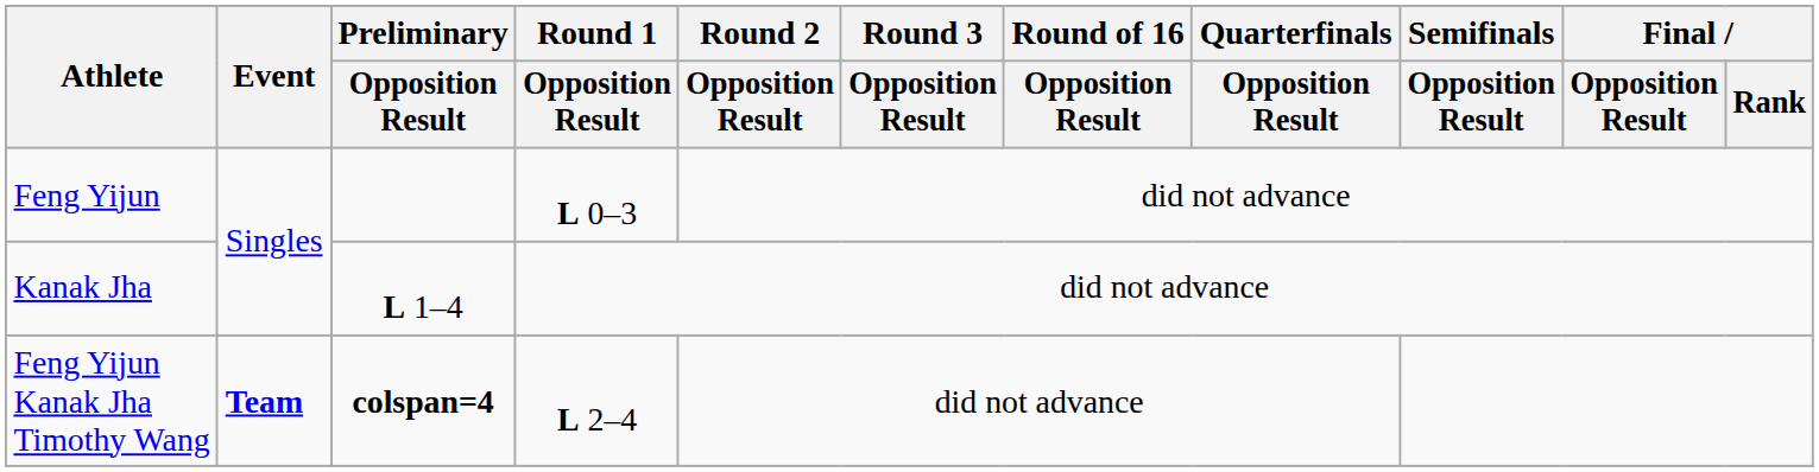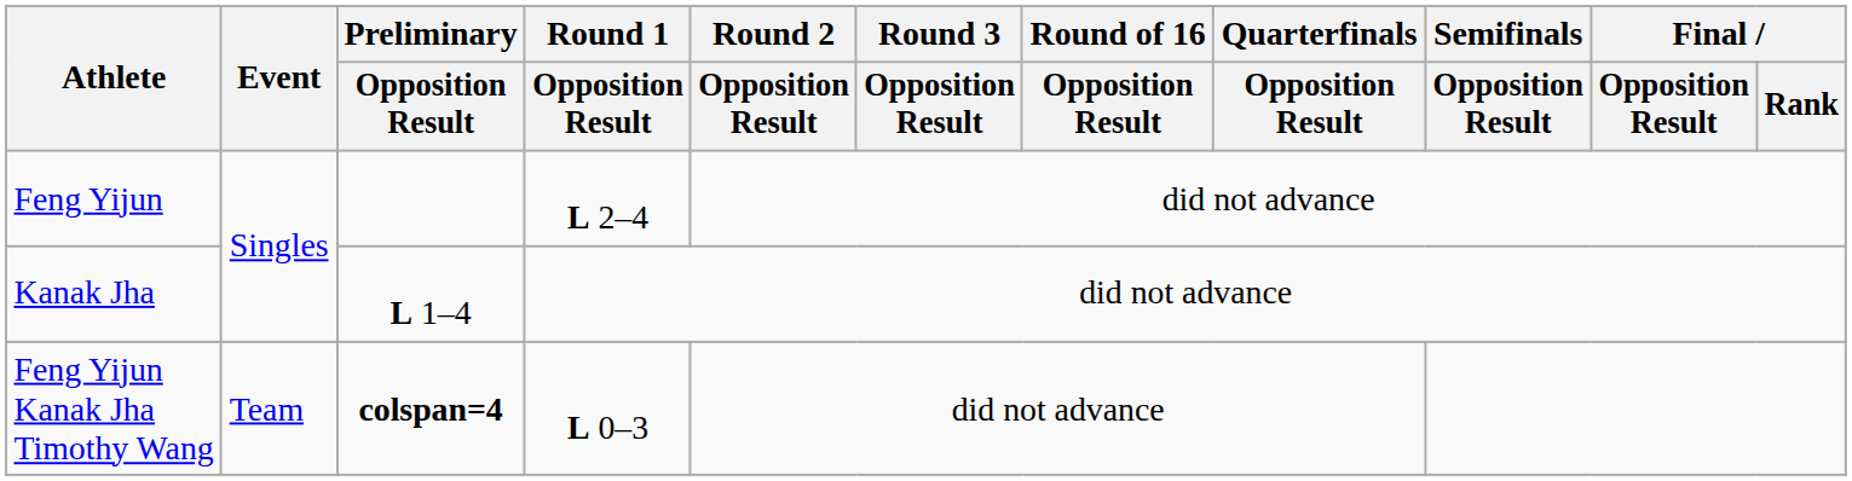Feng Yijun | Round 1 / Opposition Result: L 0–3 -> L 2–4
Feng Yijun Kanak Jha Timothy Wang | Event: bold -> normal
Feng Yijun Kanak Jha Timothy Wang | Round 1 / Opposition Result: L 2–4 -> L 0–3
